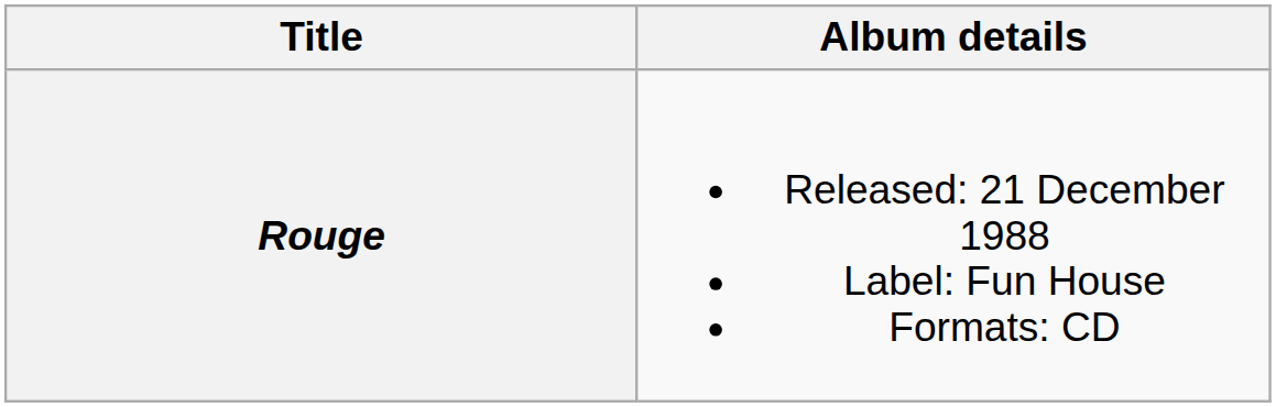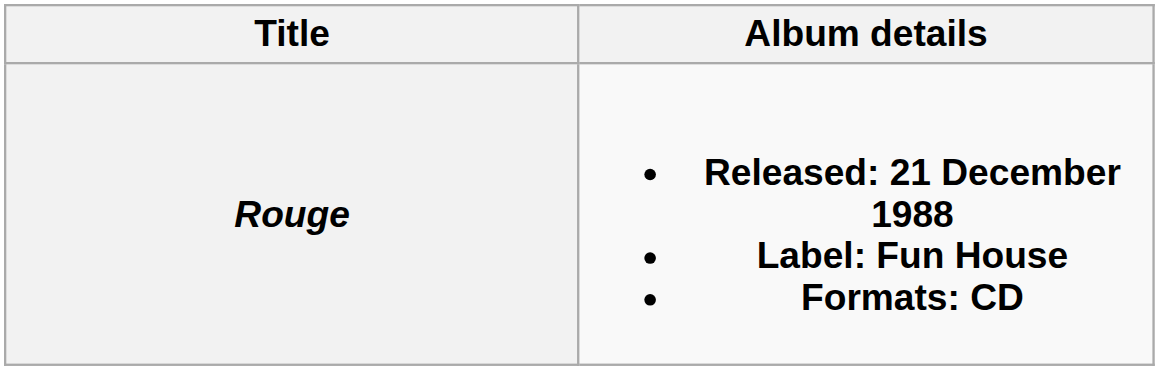Rouge | Album details: normal -> bold
